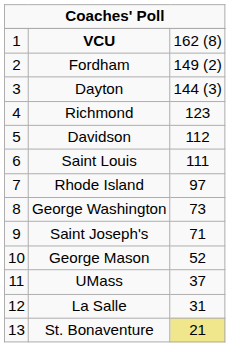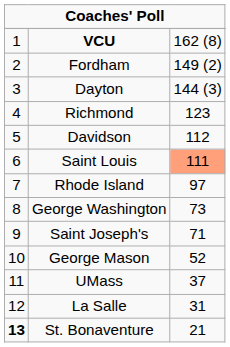Saint Louis | column 3: no background -> lightsalmon background
St. Bonaventure | column 1: normal -> bold
St. Bonaventure | column 3: khaki background -> no background
